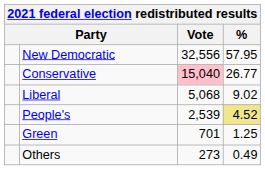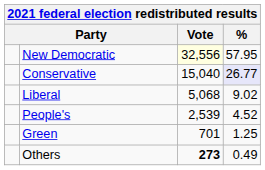New Democratic | Vote: no background -> lightyellow background
Conservative | Vote: pink background -> no background
Conservative | %: no background -> lavender background
People's | %: khaki background -> no background
Others | Vote: normal -> bold
